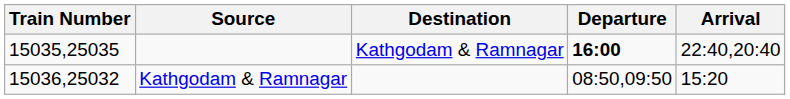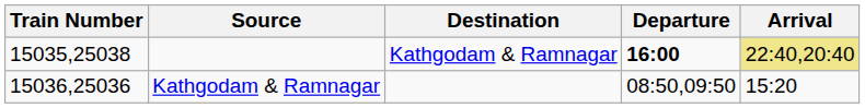row 2 | Train Number: 15035,25035 -> 15035,25038
row 2 | Arrival: no background -> khaki background
row 3 | Train Number: 15036,25032 -> 15036,25036
